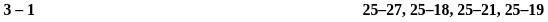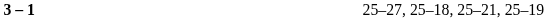row 1 | column 2: bold -> normal
